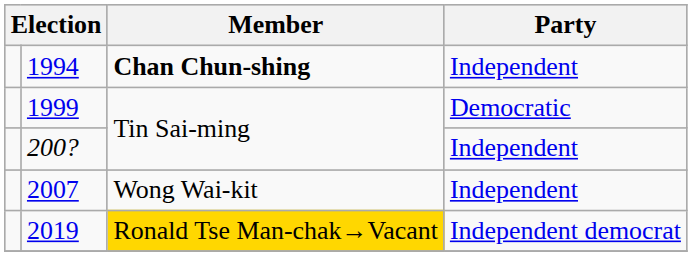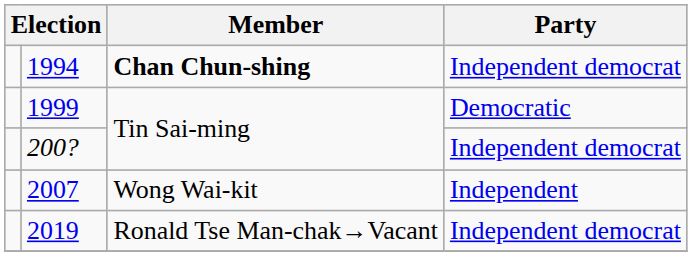1994 | Party: Independent -> Independent democrat
200? | Party: Independent -> Independent democrat
2019 | Member: gold background -> no background
